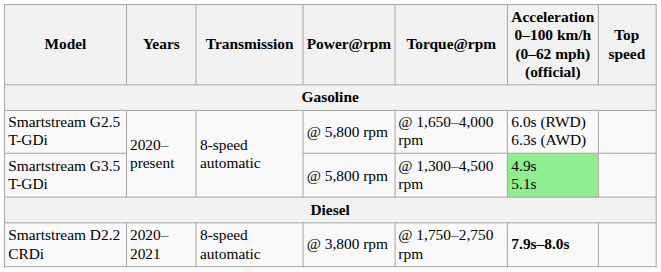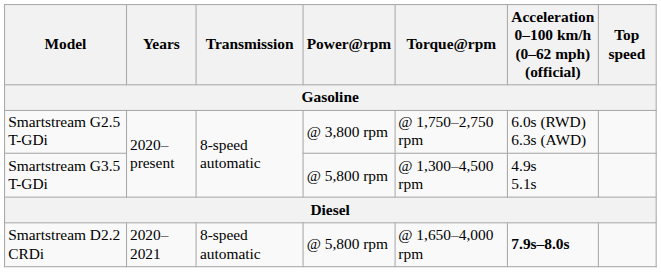Smartstream G2.5 T-GDi | Power@rpm: @ 5,800 rpm -> @ 3,800 rpm
Smartstream G2.5 T-GDi | Torque@rpm: @ 1,650–4,000 rpm -> @ 1,750–2,750 rpm
Smartstream G3.5 T-GDi | Acceleration 0–100 km/h (0–62 mph) (official): lightgreen background -> no background
Smartstream D2.2 CRDi | Power@rpm: @ 3,800 rpm -> @ 5,800 rpm
Smartstream D2.2 CRDi | Torque@rpm: @ 1,750–2,750 rpm -> @ 1,650–4,000 rpm
